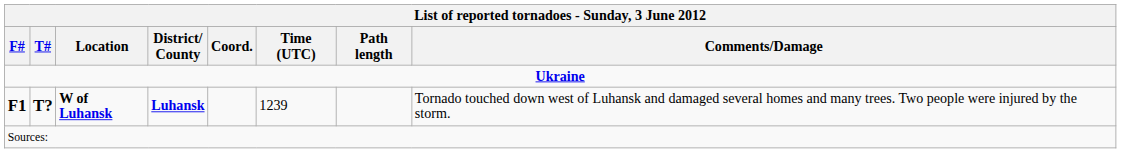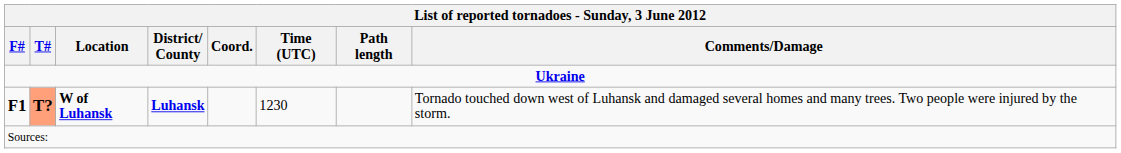F1 | T#: no background -> lightsalmon background
F1 | Time (UTC): 1239 -> 1230
